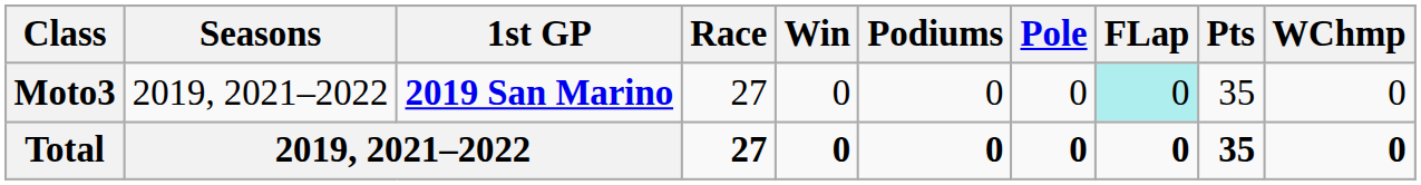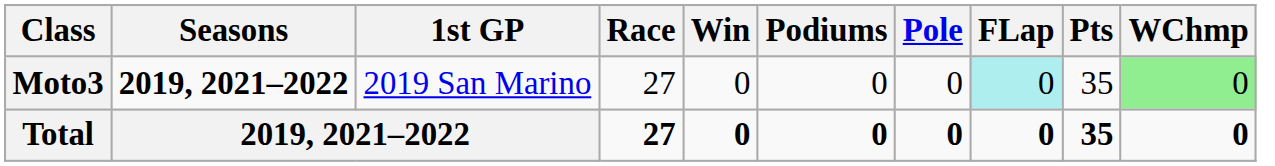Moto3 | Seasons: normal -> bold
Moto3 | 1st GP: bold -> normal
Moto3 | WChmp: no background -> lightgreen background
